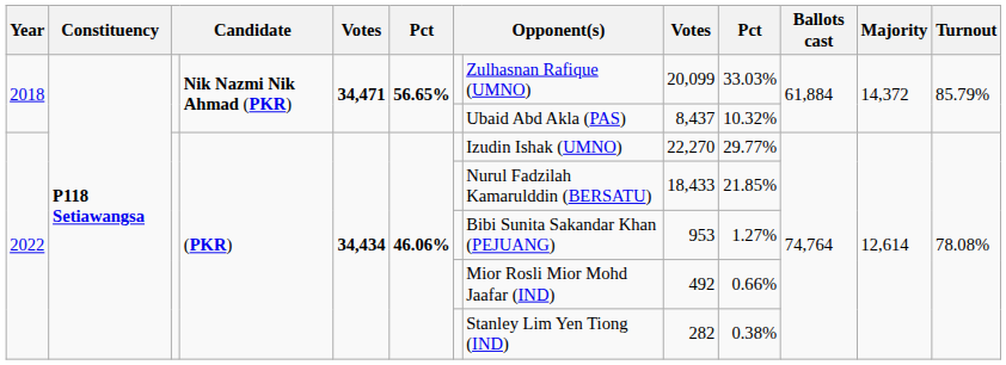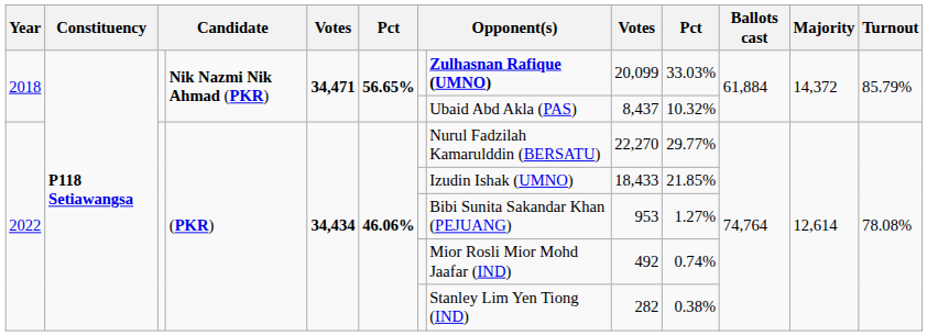row 2 | column 8: normal -> bold
row 4 | column 8: Izudin Ishak (UMNO) -> Nurul Fadzilah Kamarulddin (BERSATU)
row 5 | column 8: Nurul Fadzilah Kamarulddin (BERSATU) -> Izudin Ishak (UMNO)
row 7 | column 10: 0.66% -> 0.74%
